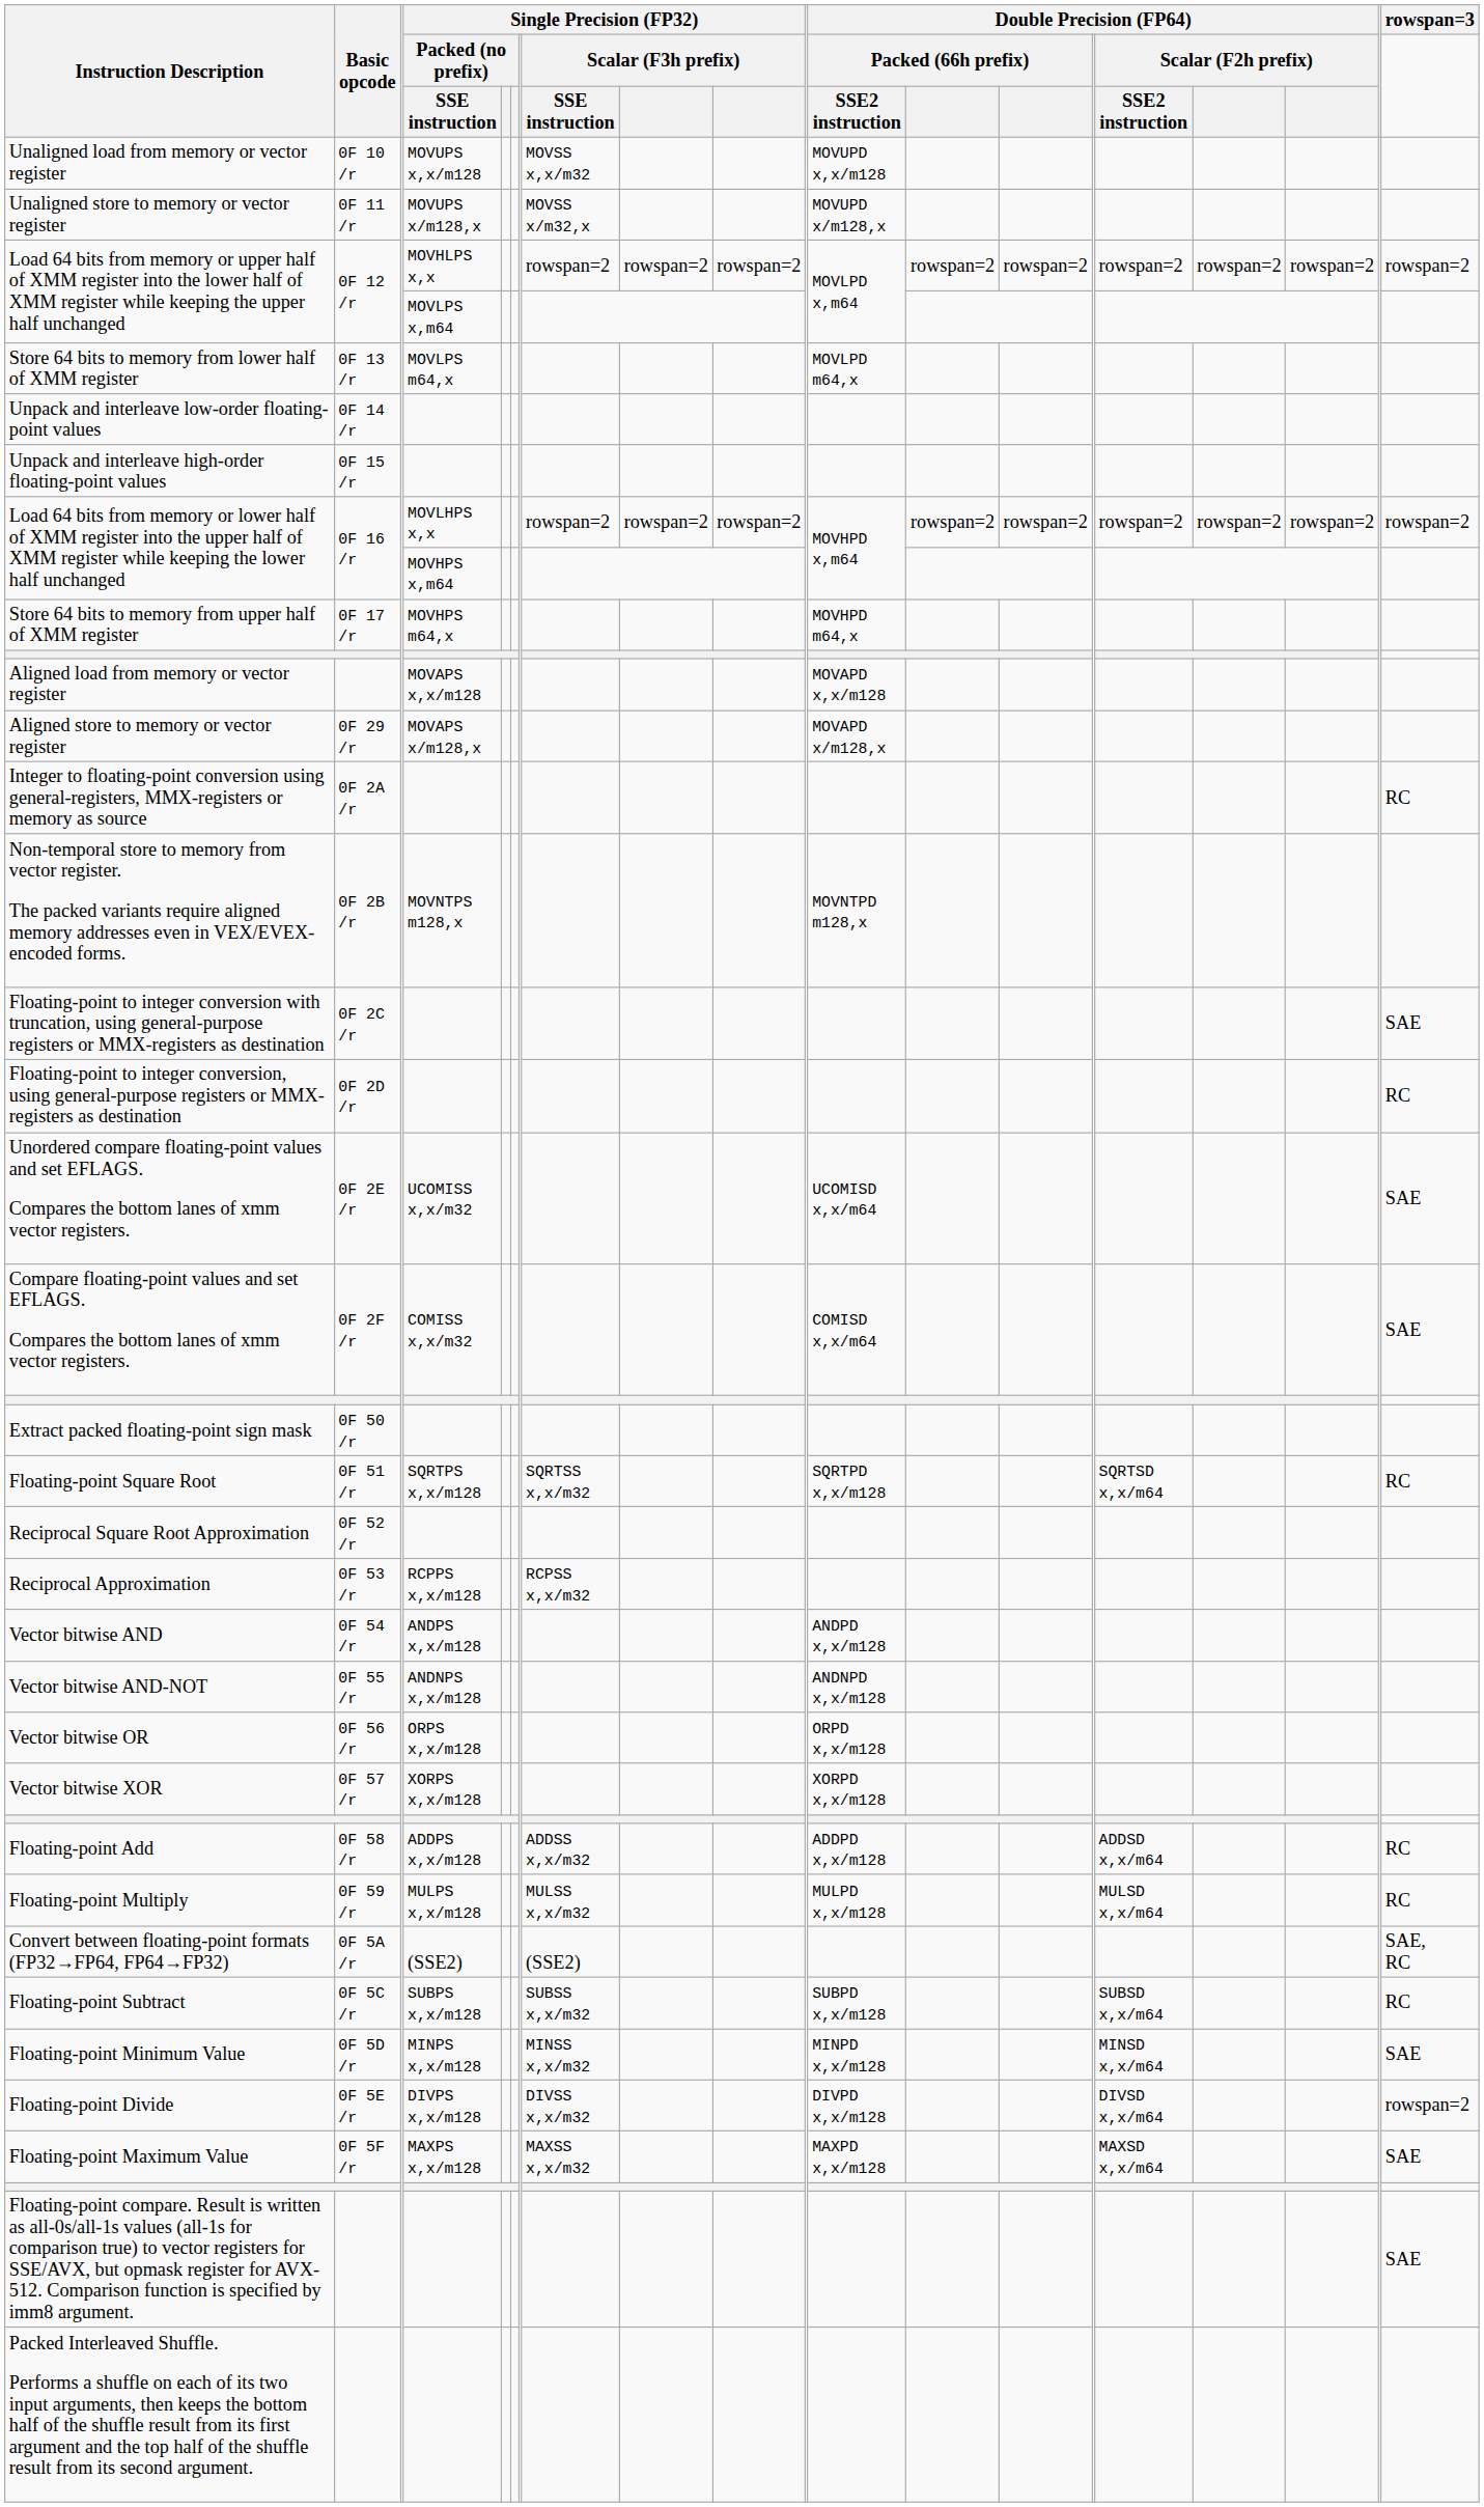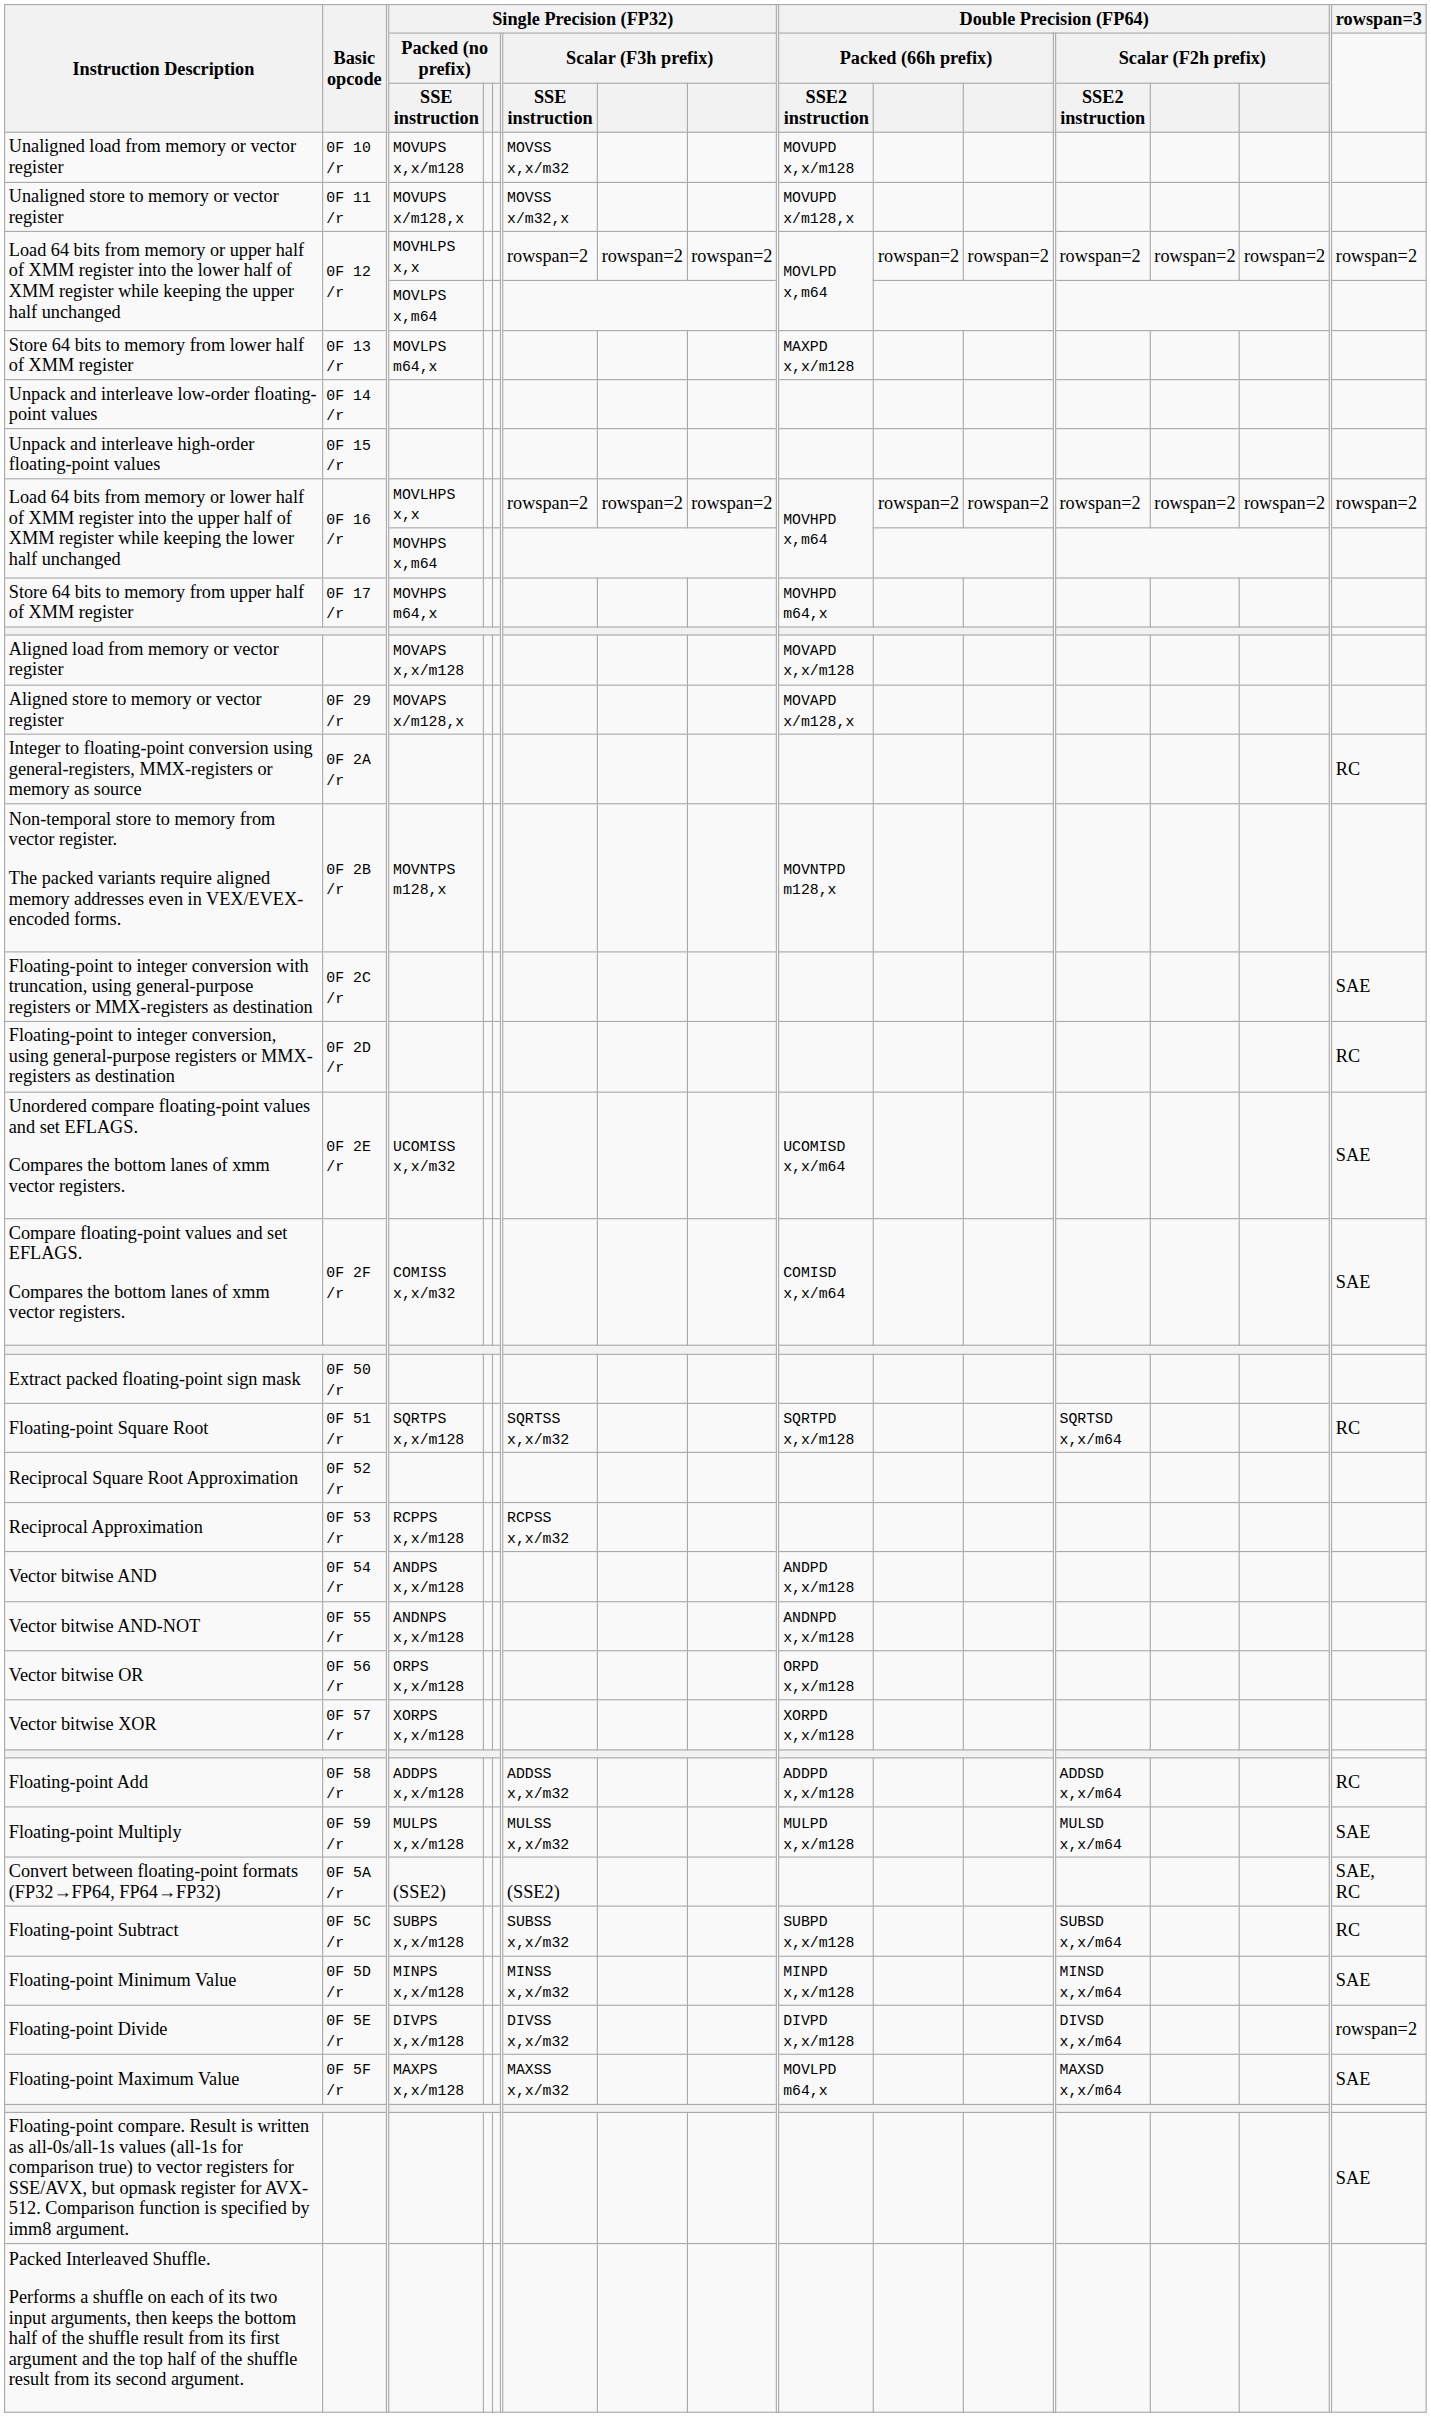Store 64 bits to memory from lower half of XMM register | column 12: MOVLPD m64,x -> MAXPD x,x/m128
Floating-point Multiply | rowspan=3: RC -> SAE
Floating-point Maximum Value | column 12: MAXPD x,x/m128 -> MOVLPD m64,x
